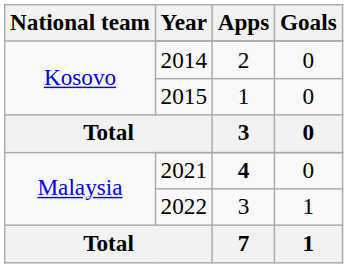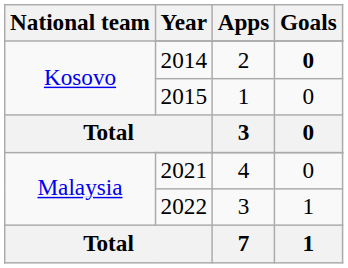2014 | Goals: normal -> bold
2021 | Apps: bold -> normal
